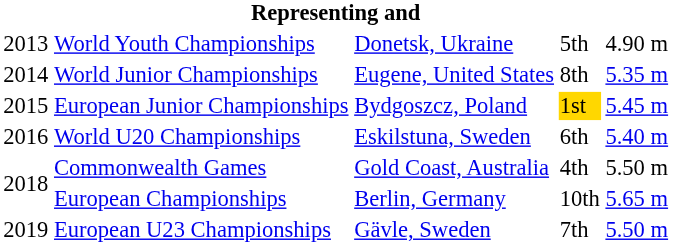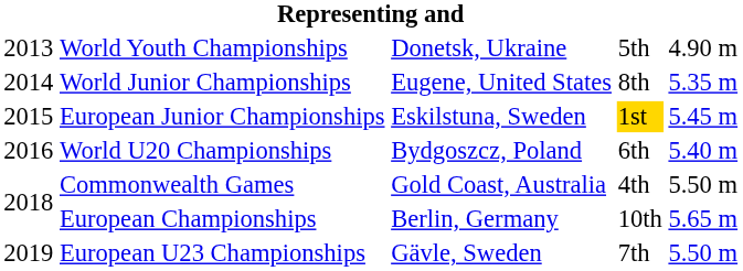European Junior Championships | column 3: Bydgoszcz, Poland -> Eskilstuna, Sweden
World U20 Championships | column 3: Eskilstuna, Sweden -> Bydgoszcz, Poland
